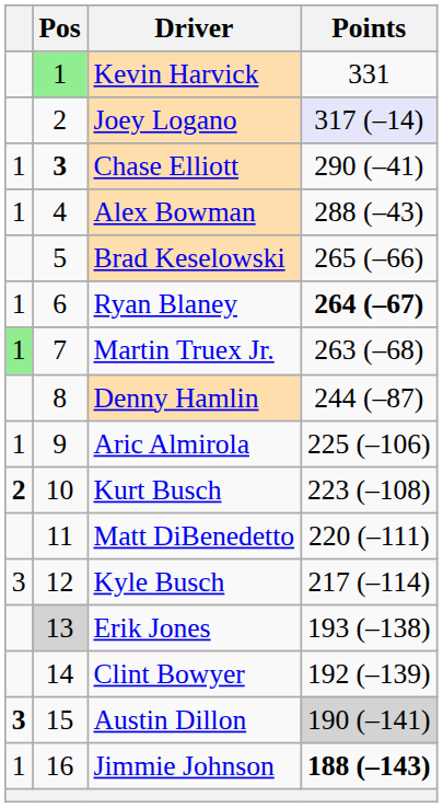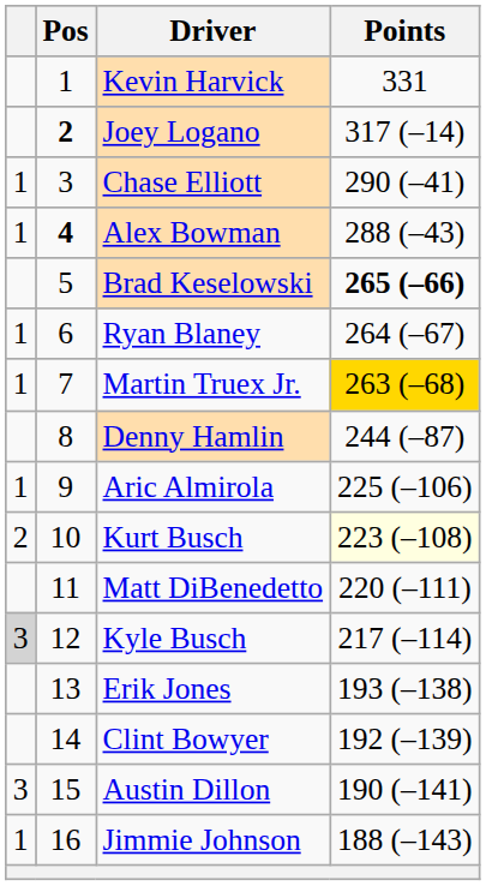Kevin Harvick | Pos: lightgreen background -> no background
Joey Logano | Pos: normal -> bold
Joey Logano | Points: lavender background -> no background
Chase Elliott | Pos: bold -> normal
Alex Bowman | Pos: normal -> bold
Brad Keselowski | Points: normal -> bold
Ryan Blaney | Points: bold -> normal
Martin Truex Jr. | column 1: lightgreen background -> no background
Martin Truex Jr. | Points: no background -> gold background
Kurt Busch | column 1: bold -> normal
Kurt Busch | Points: no background -> lightyellow background
Kyle Busch | column 1: no background -> lightgrey background
Erik Jones | Pos: lightgrey background -> no background
Austin Dillon | column 1: bold -> normal
Austin Dillon | Points: lightgrey background -> no background
Jimmie Johnson | Points: bold -> normal
